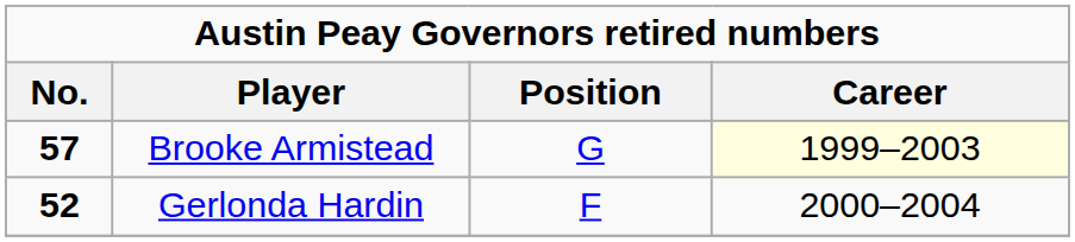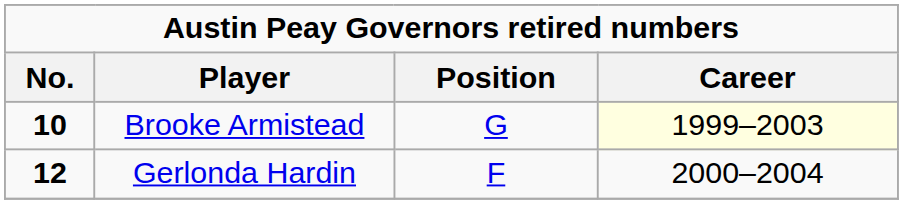Brooke Armistead | No.: 57 -> 10
Gerlonda Hardin | No.: 52 -> 12
